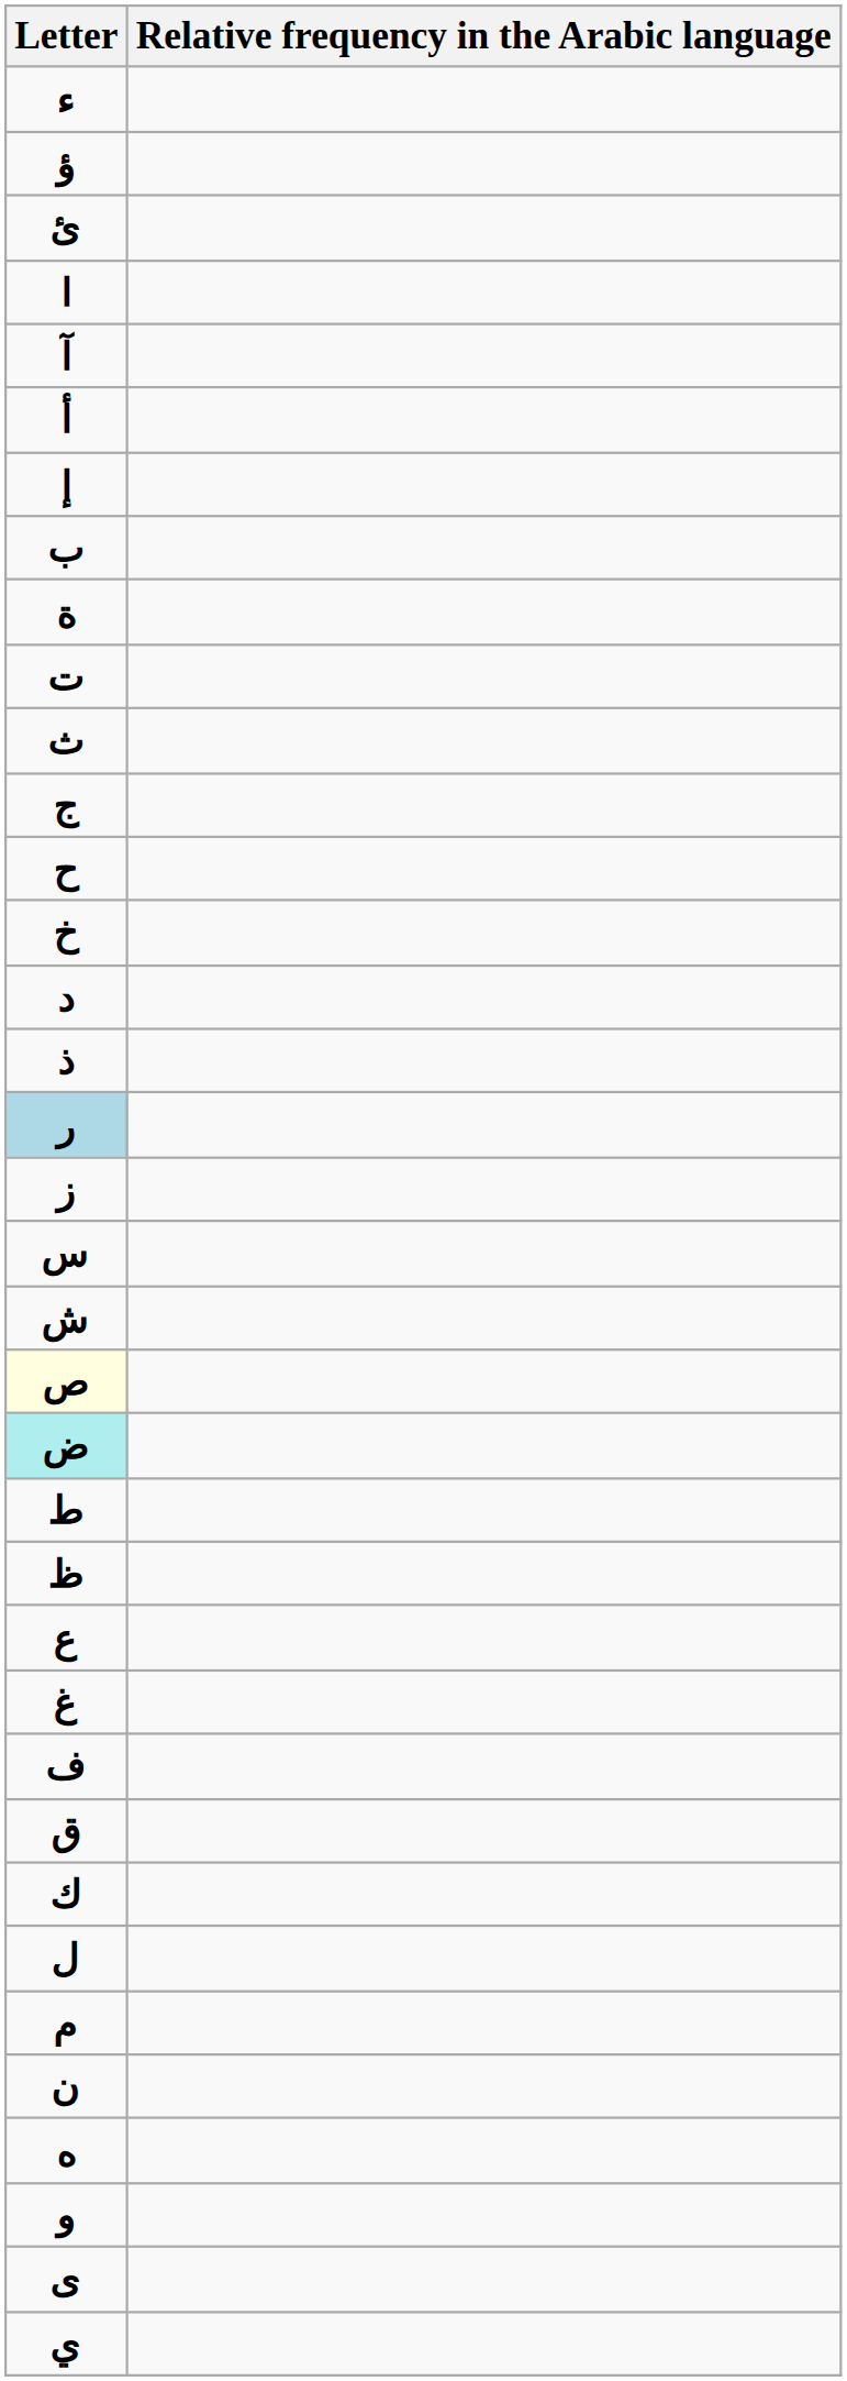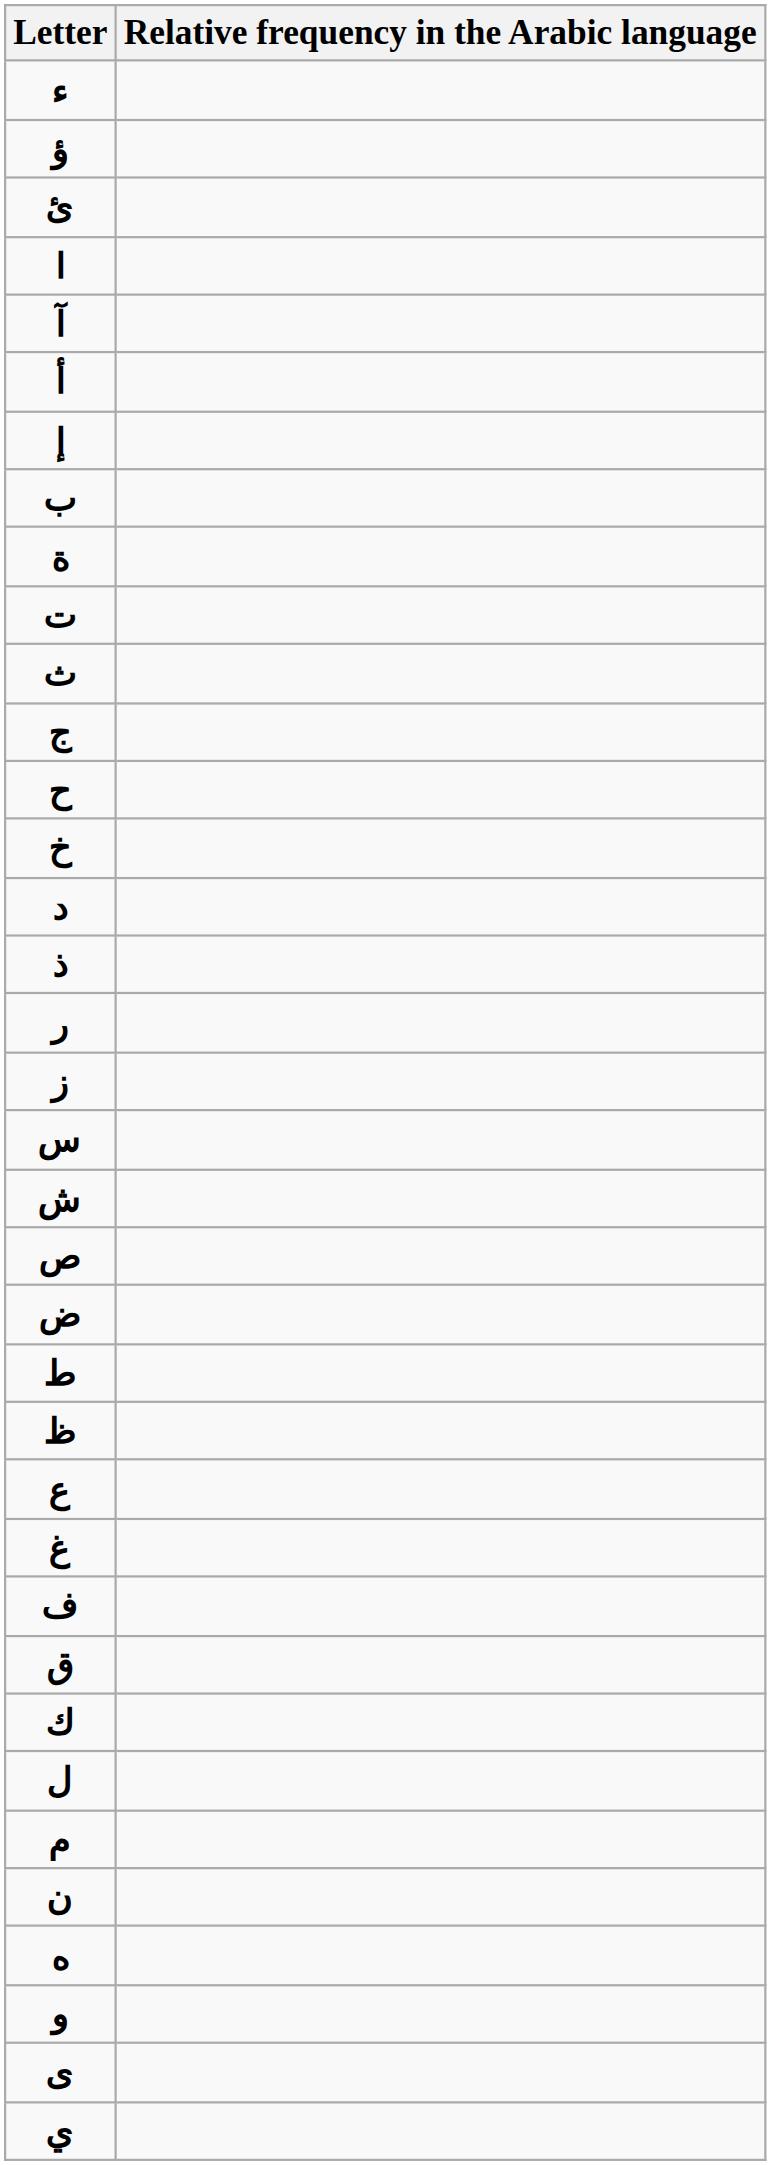ر | Letter: lightblue background -> no background
ص | Letter: lightyellow background -> no background
ض | Letter: paleturquoise background -> no background
